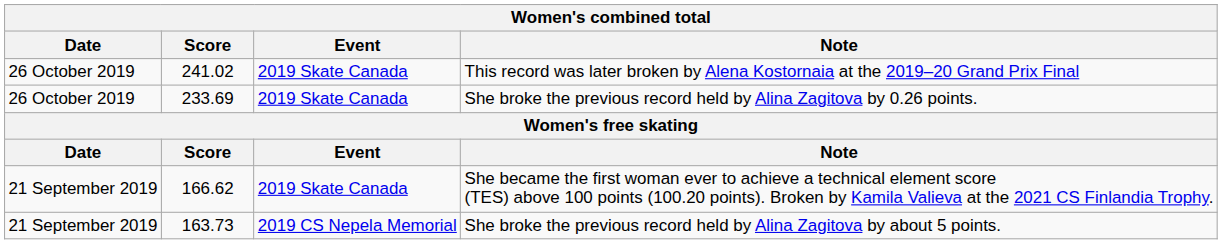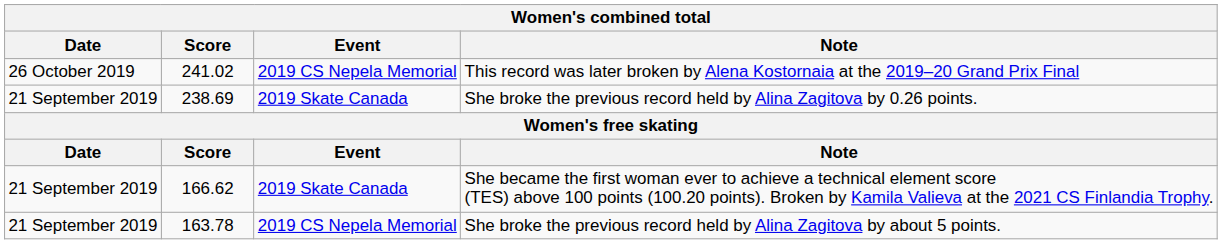row 3 | Event: 2019 Skate Canada -> 2019 CS Nepela Memorial
row 4 | Date: 26 October 2019 -> 21 September 2019
row 4 | Score: 233.69 -> 238.69
row 8 | Score: 163.73 -> 163.78
